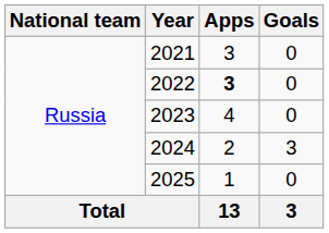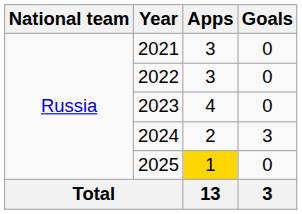2022 | Apps: bold -> normal
2025 | Apps: no background -> gold background
